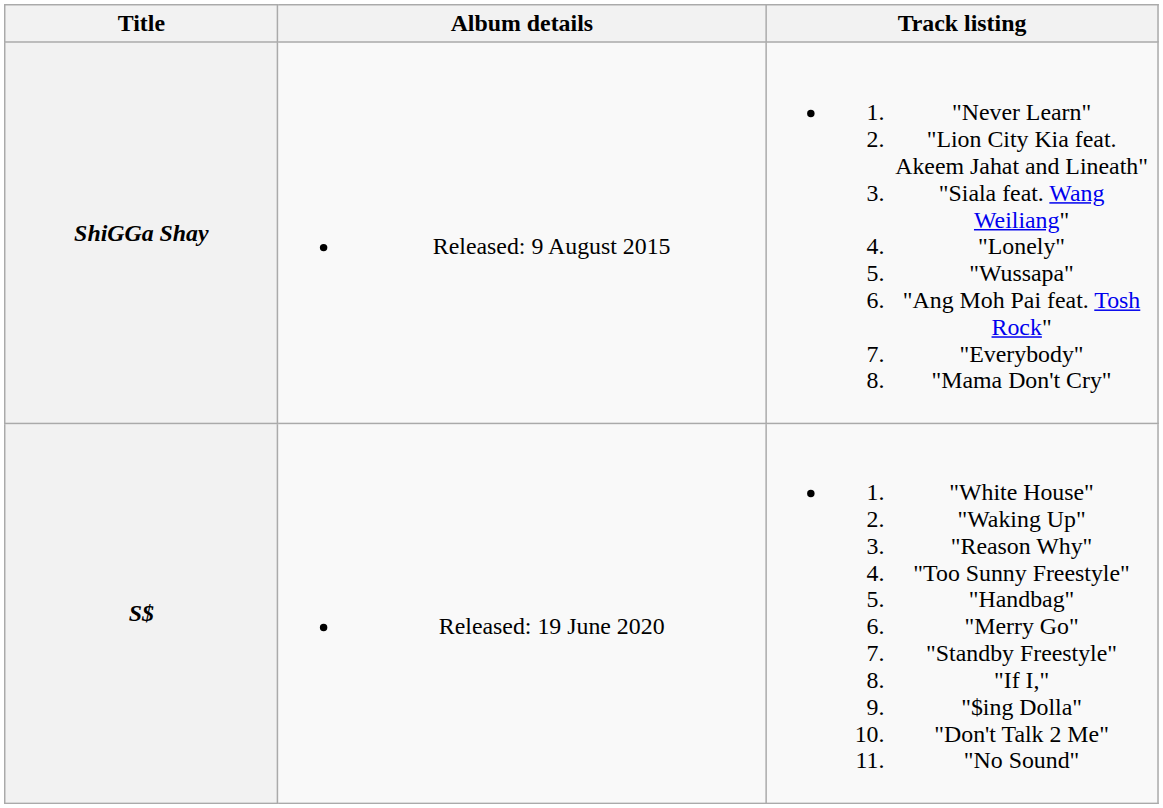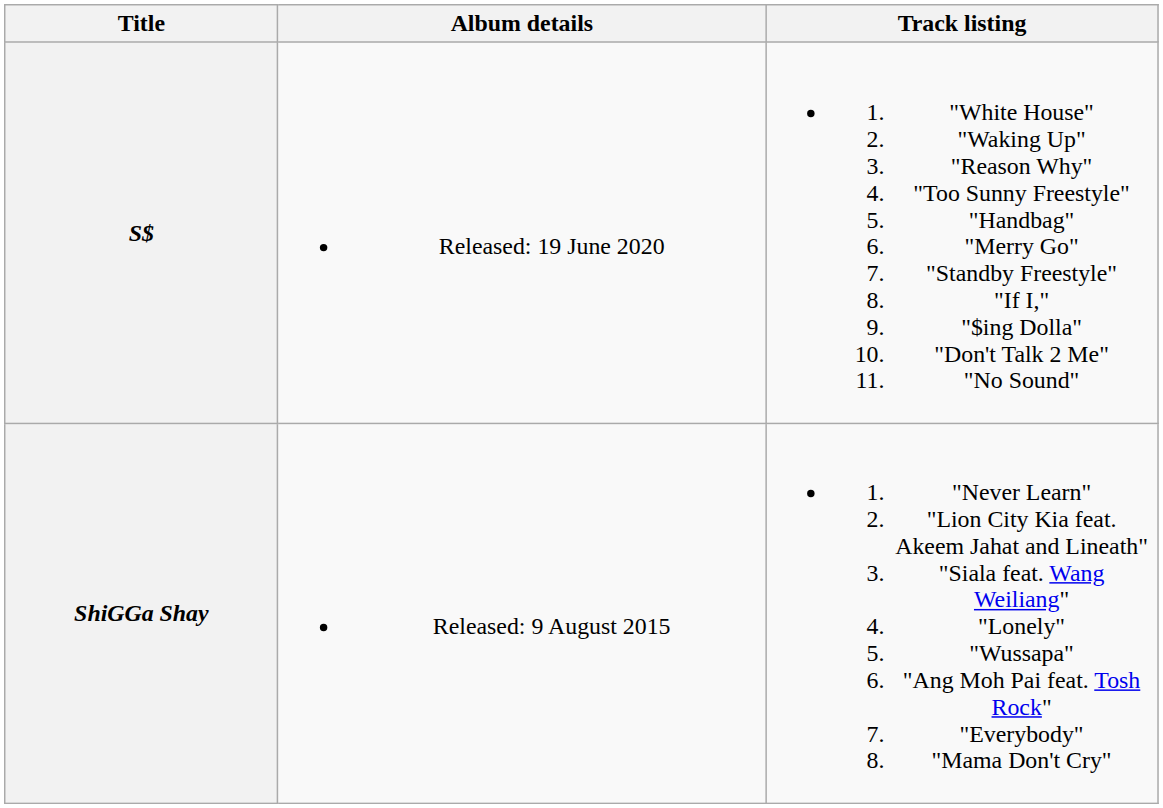rows swapped: ShiGGa Shay <-> S$
